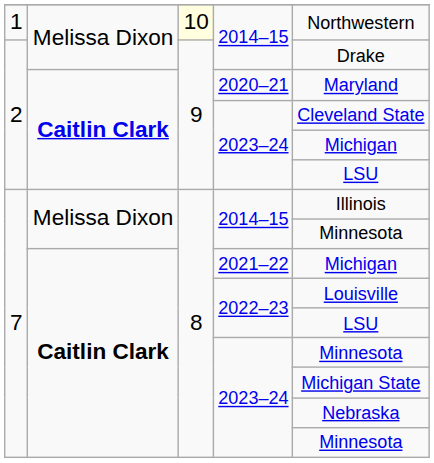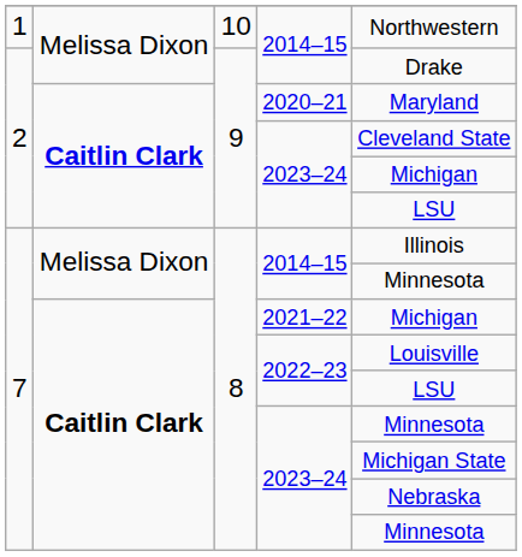1 / 2014–15 | column 3: lightyellow background -> no background
